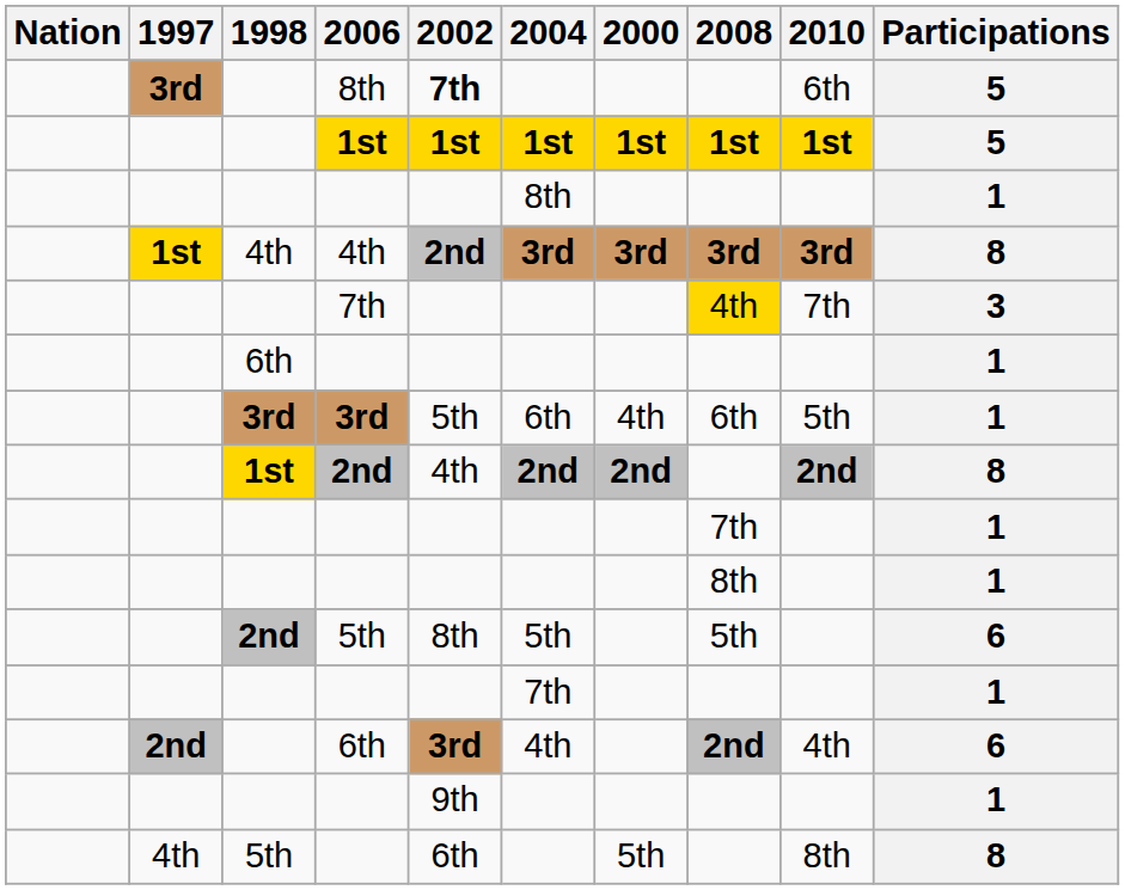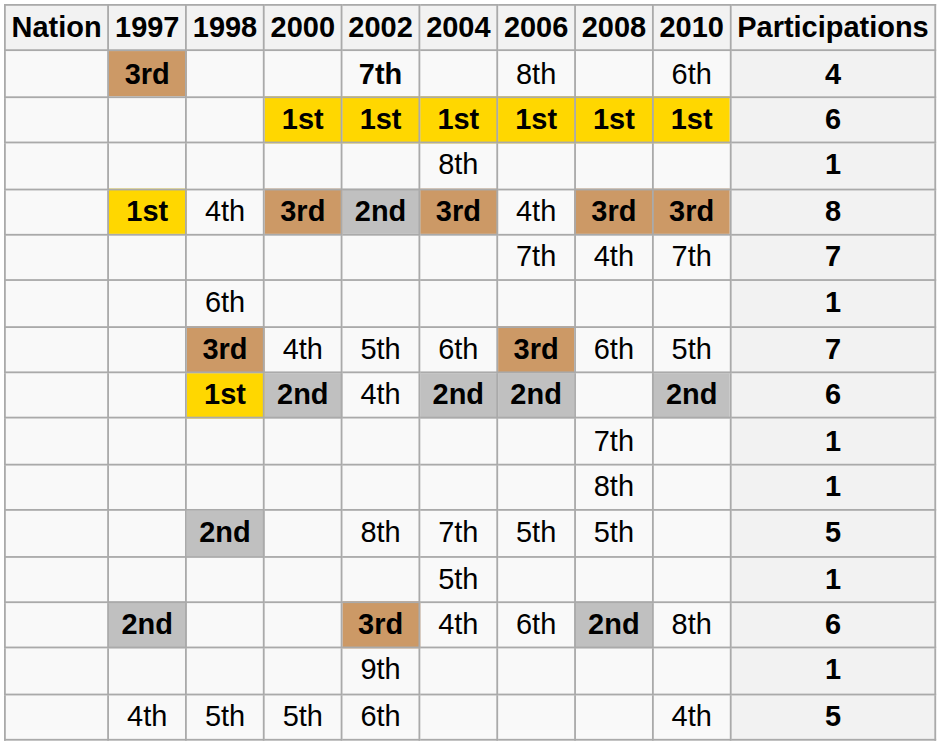columns swapped: 2000 <-> 2006
row 2 | Participations: 5 -> 4
row 3 | Participations: 5 -> 6
row 6 | 2008: gold background -> no background
row 6 | Participations: 3 -> 7
row 8 | Participations: 1 -> 7
row 9 | Participations: 8 -> 6
row 12 | 2004: 5th -> 7th
row 12 | Participations: 6 -> 5
row 13 | 2004: 7th -> 5th
row 14 | 2010: 4th -> 8th
row 16 | 2010: 8th -> 4th
row 16 | Participations: 8 -> 5
